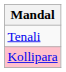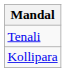row 3 | column 1: pink background -> no background
